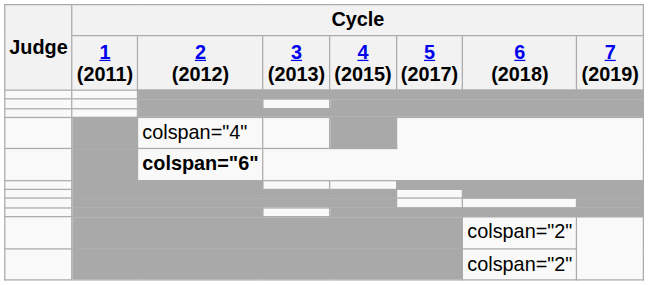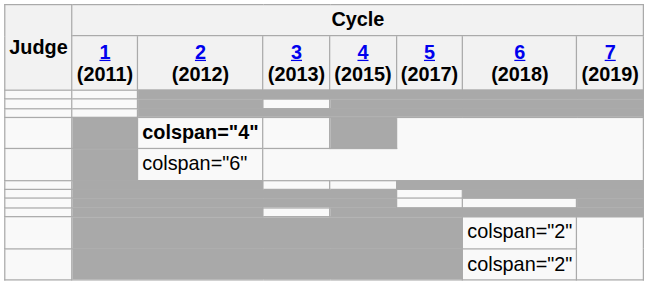colspan="4" | Cycle / 2 (2012): normal -> bold
colspan="6" | Cycle / 2 (2012): bold -> normal
